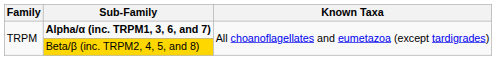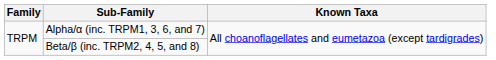row 2 | Sub-Family: bold -> normal
row 3 | Sub-Family: gold background -> no background
